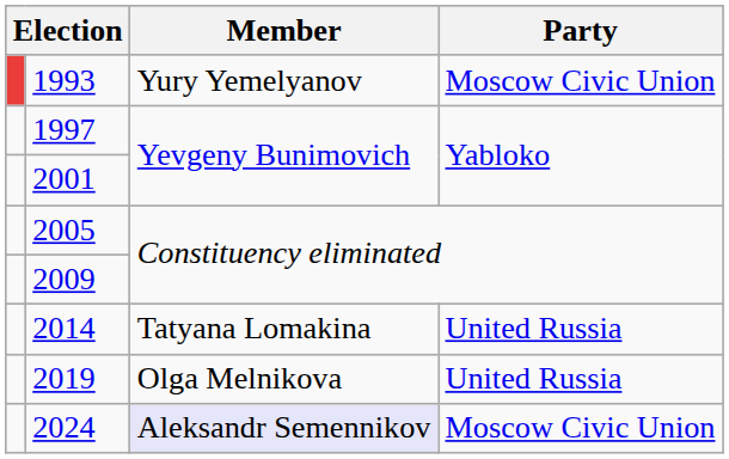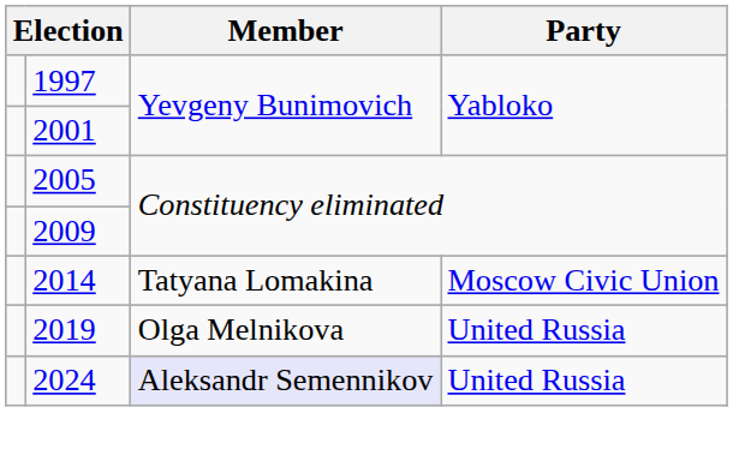- row: 1993 | Yury Yemelyanov | Moscow Civic Union
2014 | Party: United Russia -> Moscow Civic Union
2024 | Party: Moscow Civic Union -> United Russia
